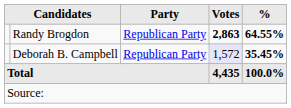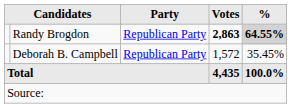Randy Brogdon | %: no background -> lightgrey background
Deborah B. Campbell | Votes: lavender background -> no background
Deborah B. Campbell | %: bold -> normal
